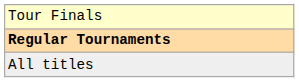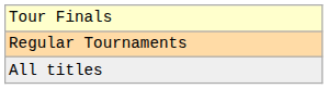row 2 | column 1: bold -> normal
